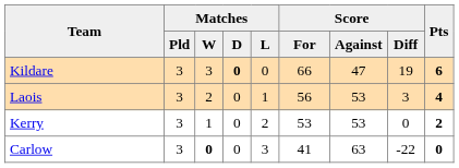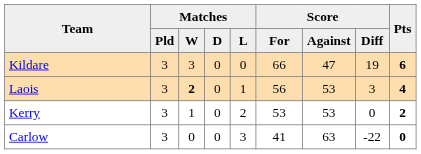Kildare | Matches / D: bold -> normal
Laois | Matches / W: normal -> bold
Carlow | Matches / W: bold -> normal
